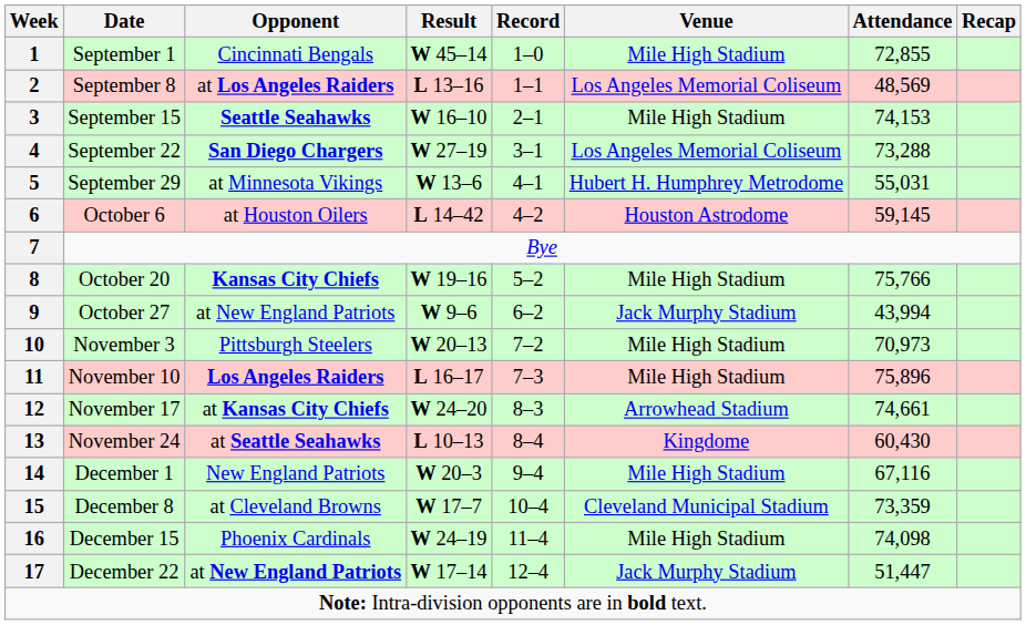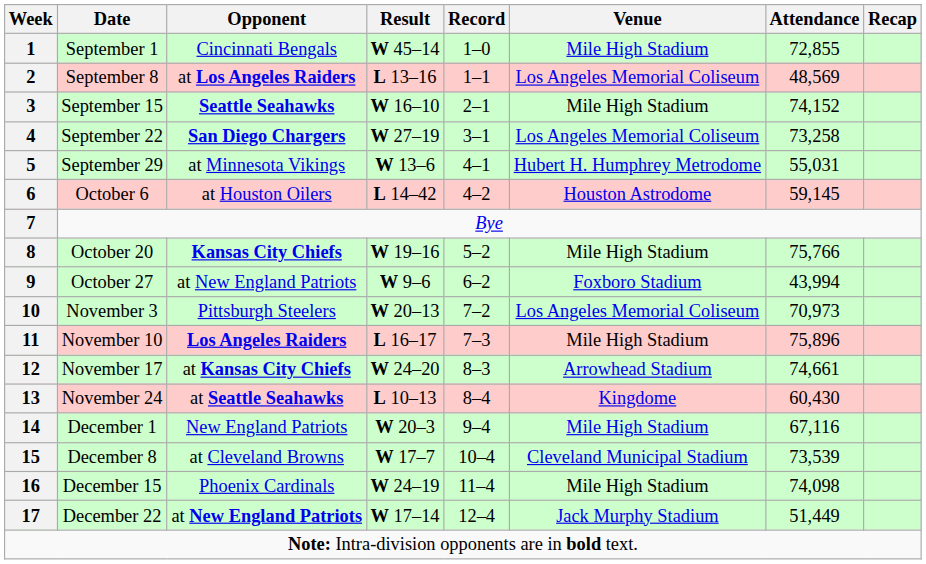3 | Attendance: 74,153 -> 74,152
4 | Attendance: 73,288 -> 73,258
9 | Venue: Jack Murphy Stadium -> Foxboro Stadium
10 | Venue: Mile High Stadium -> Los Angeles Memorial Coliseum
15 | Attendance: 73,359 -> 73,539
17 | Attendance: 51,447 -> 51,449
